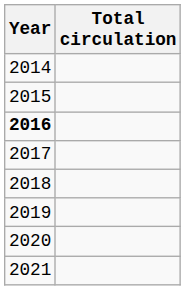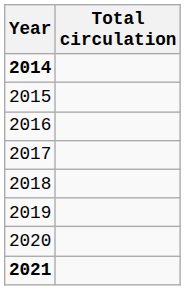2014 | Year: normal -> bold
2016 | Year: bold -> normal
2021 | Year: normal -> bold
